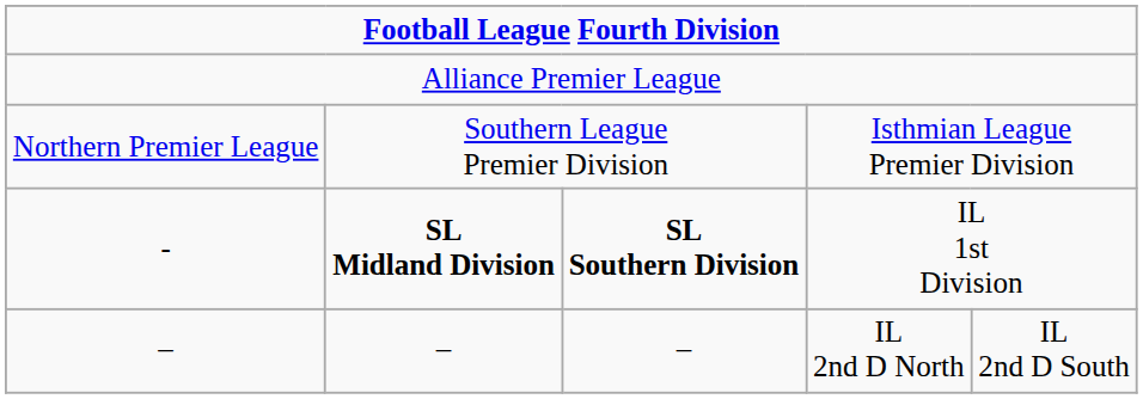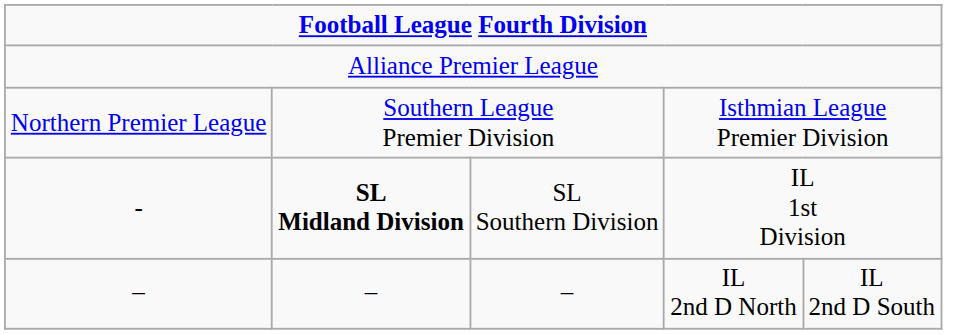- | column 3: bold -> normal
